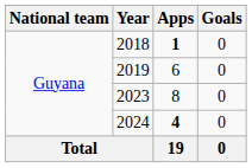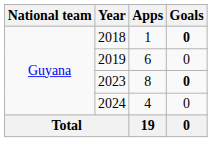2018 | Apps: bold -> normal
2018 | Goals: normal -> bold
2023 | Goals: normal -> bold
2024 | Apps: bold -> normal
